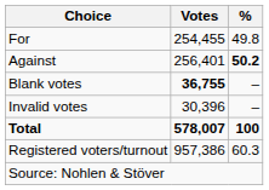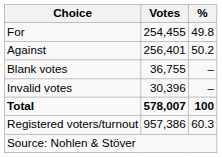Against | %: bold -> normal
Blank votes | Votes: bold -> normal
